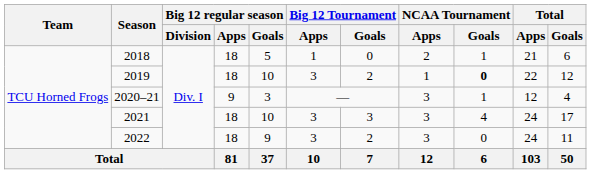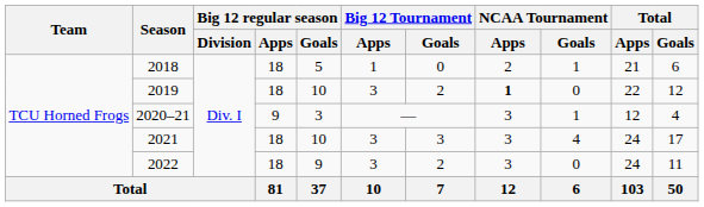2019 | NCAA Tournament / Apps: normal -> bold
2019 | NCAA Tournament / Goals: bold -> normal
